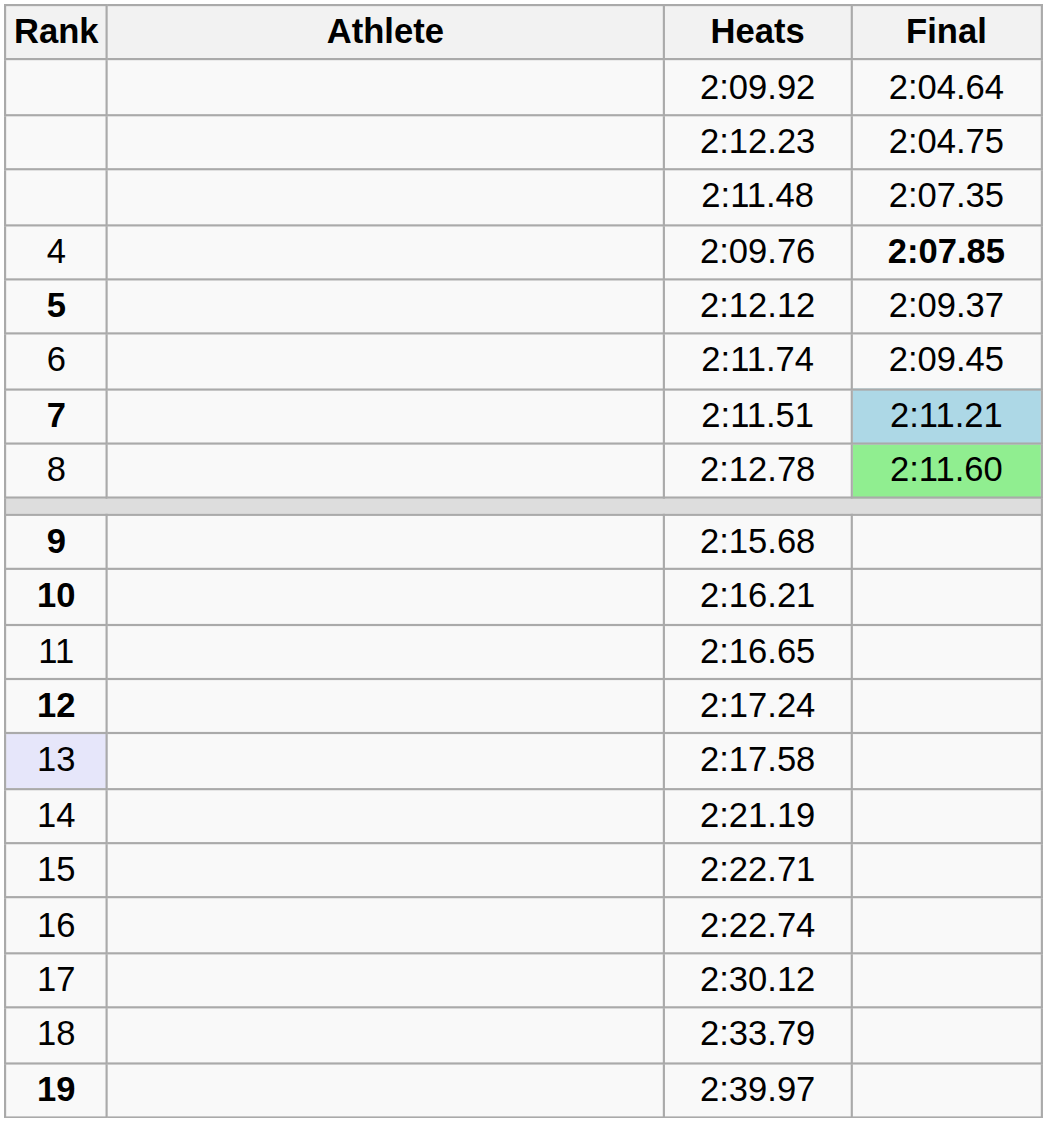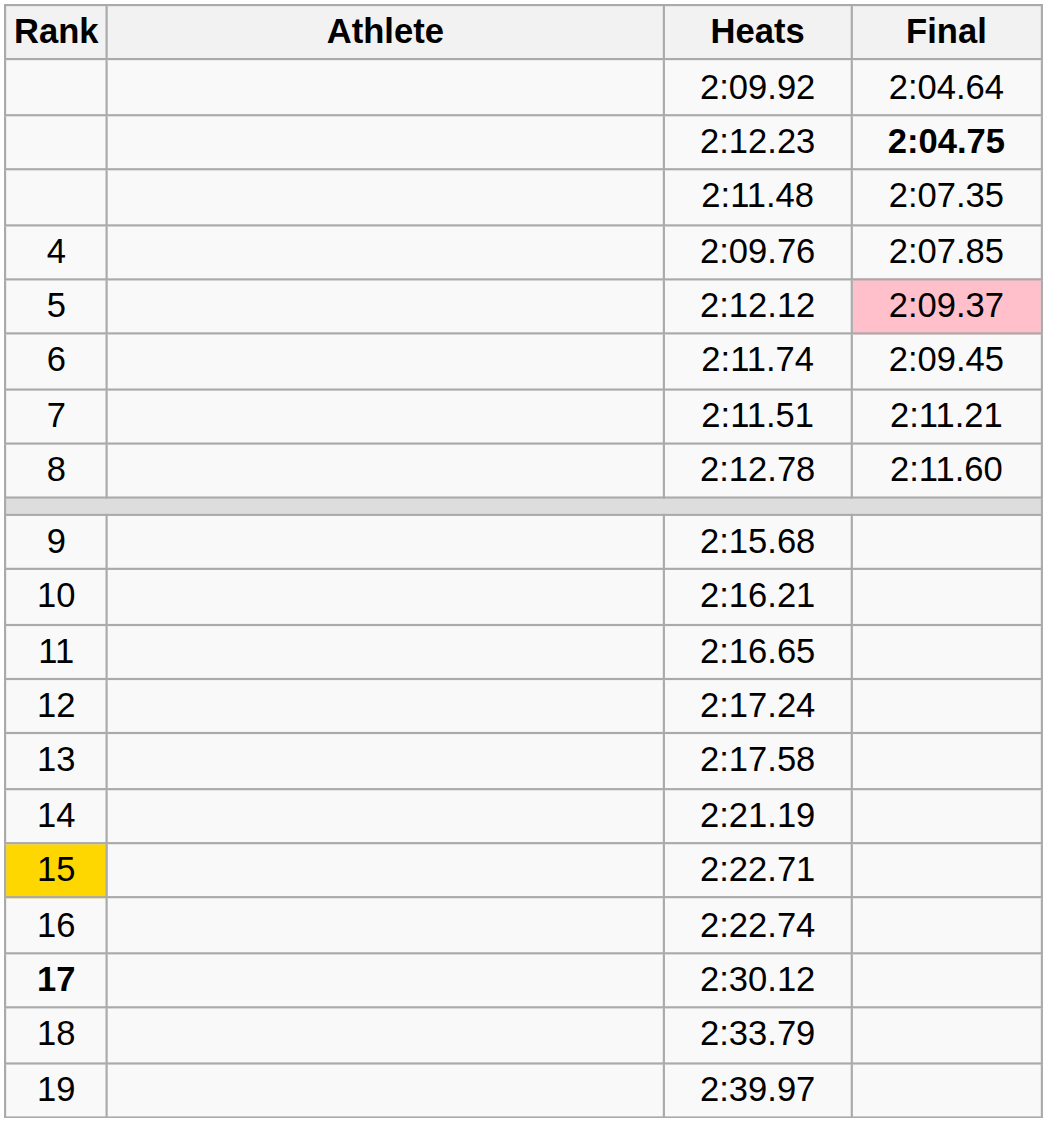2:12.23 | Final: normal -> bold
2:09.76 | Final: bold -> normal
2:12.12 | Rank: bold -> normal
2:12.12 | Final: no background -> pink background
2:11.51 | Rank: bold -> normal
2:11.51 | Final: lightblue background -> no background
2:12.78 | Final: lightgreen background -> no background
2:15.68 | Rank: bold -> normal
2:16.21 | Rank: bold -> normal
2:17.24 | Rank: bold -> normal
2:17.58 | Rank: lavender background -> no background
2:22.71 | Rank: no background -> gold background
2:30.12 | Rank: normal -> bold
2:39.97 | Rank: bold -> normal
